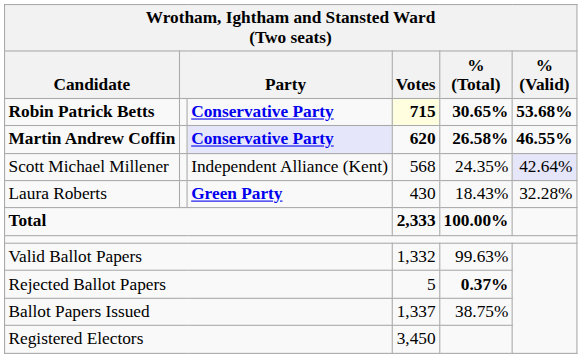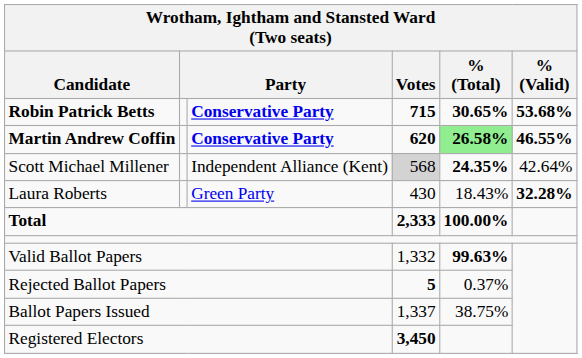Robin Patrick Betts | Votes: lightyellow background -> no background
Martin Andrew Coffin | column 3: lavender background -> no background
Martin Andrew Coffin | % (Total): no background -> lightgreen background
Scott Michael Millener | Votes: no background -> lightgrey background
Scott Michael Millener | % (Total): normal -> bold
Scott Michael Millener | % (Valid): lavender background -> no background
Laura Roberts | column 3: bold -> normal
Laura Roberts | % (Valid): normal -> bold
Valid Ballot Papers | % (Total): normal -> bold
Rejected Ballot Papers | Votes: normal -> bold
Rejected Ballot Papers | % (Total): bold -> normal
Registered Electors | Votes: normal -> bold
